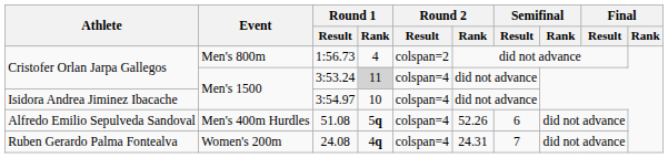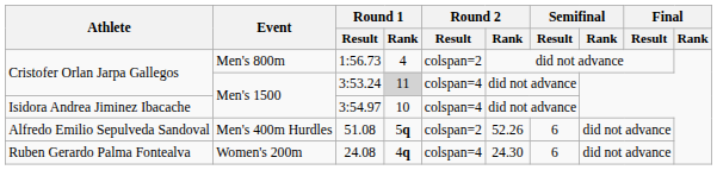51.08 | Round 2 / Result: colspan=4 -> colspan=2
24.08 | Round 2 / Rank: 24.31 -> 24.30
24.08 | Semifinal / Result: 7 -> 6
